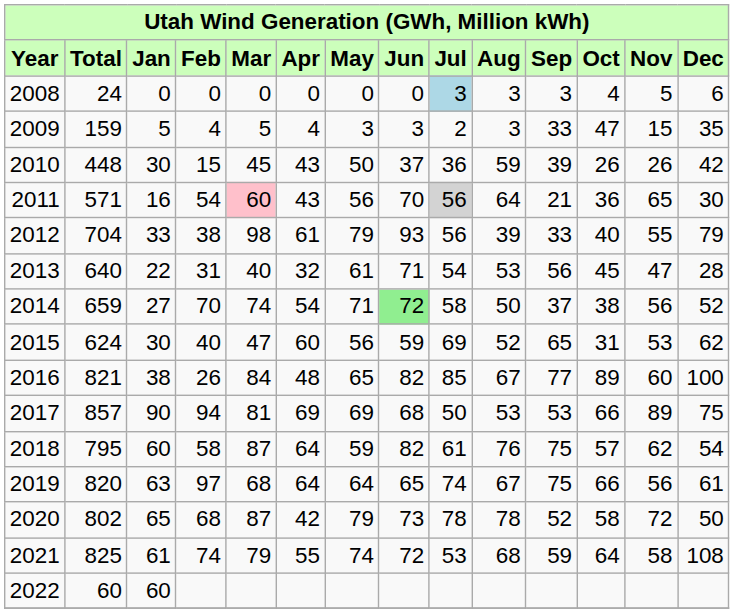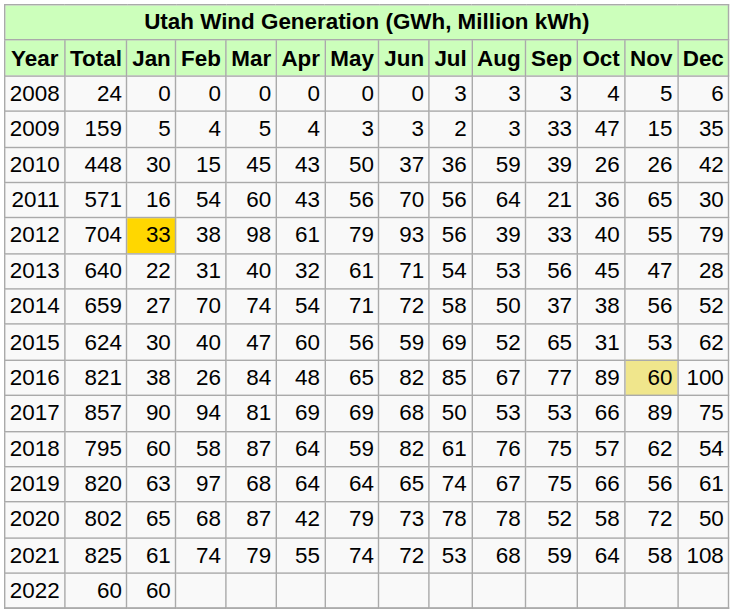2008 | Jul: lightblue background -> no background
2011 | Mar: pink background -> no background
2011 | Jul: lightgrey background -> no background
2012 | Jan: no background -> gold background
2014 | Jun: lightgreen background -> no background
2016 | Nov: no background -> khaki background
